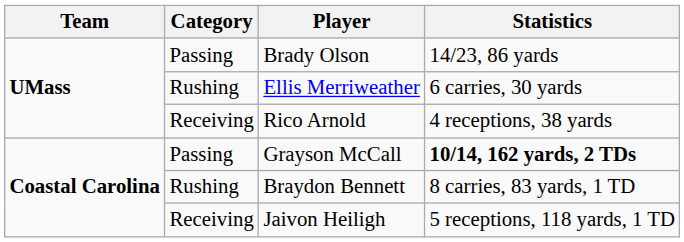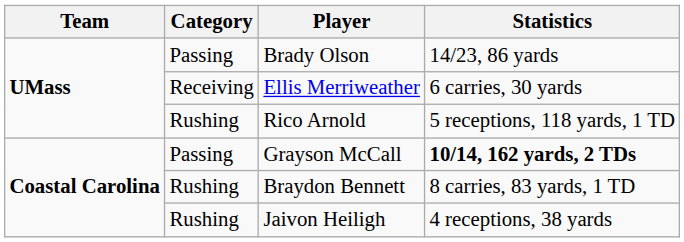Ellis Merriweather | Category: Rushing -> Receiving
Rico Arnold | Category: Receiving -> Rushing
Rico Arnold | Statistics: 4 receptions, 38 yards -> 5 receptions, 118 yards, 1 TD
Jaivon Heiligh | Category: Receiving -> Rushing
Jaivon Heiligh | Statistics: 5 receptions, 118 yards, 1 TD -> 4 receptions, 38 yards
